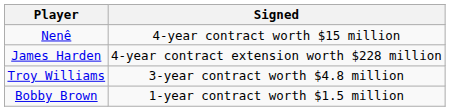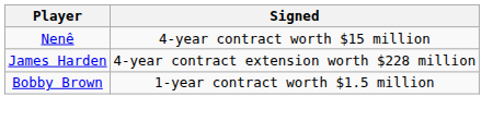- row: Troy Williams | 3-year contract worth $4.8 million
